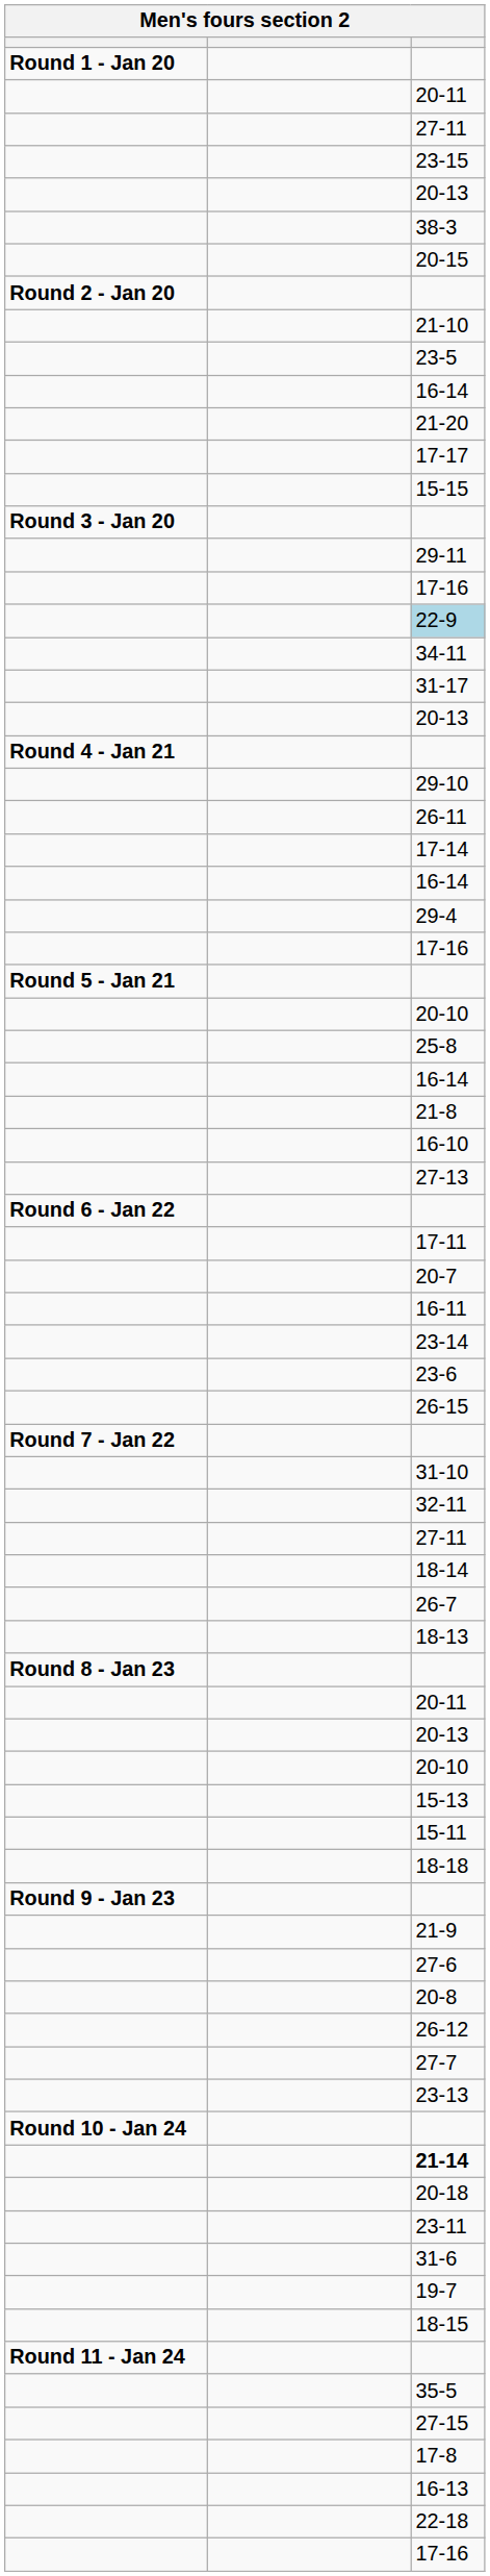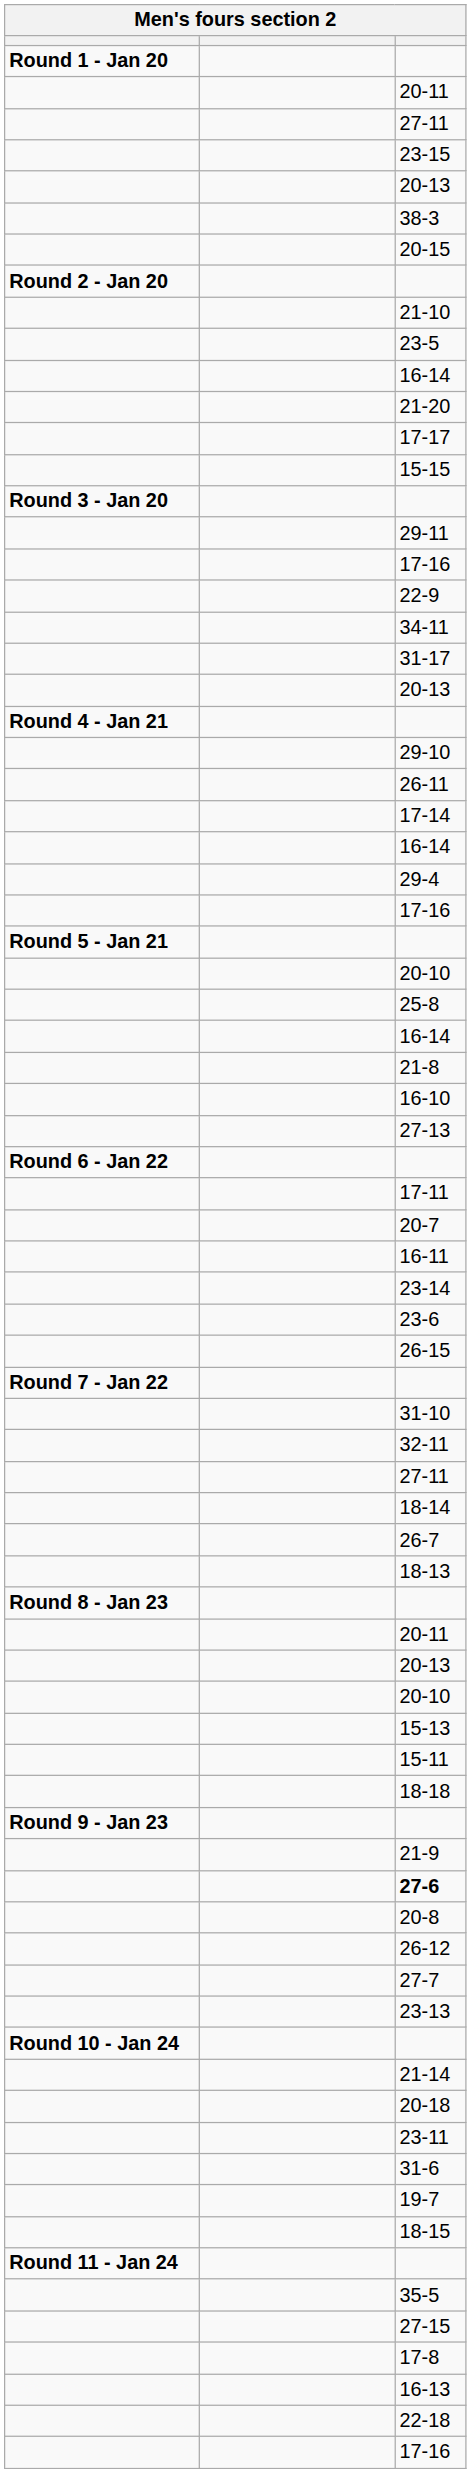22-9 | column 3: lightblue background -> no background
27-6 | column 3: normal -> bold
21-14 | column 3: bold -> normal
